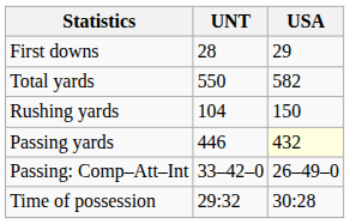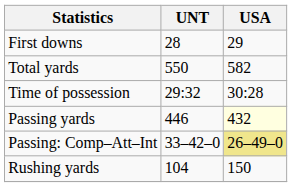rows swapped: Rushing yards <-> Time of possession
Passing: Comp–Att–Int | USA: no background -> khaki background
